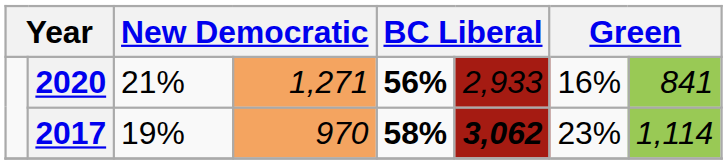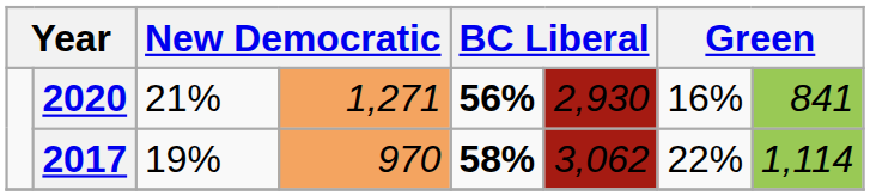2020 | column 6: 2,933 -> 2,930
2017 | column 6: bold -> normal
2017 | column 7: 23% -> 22%
